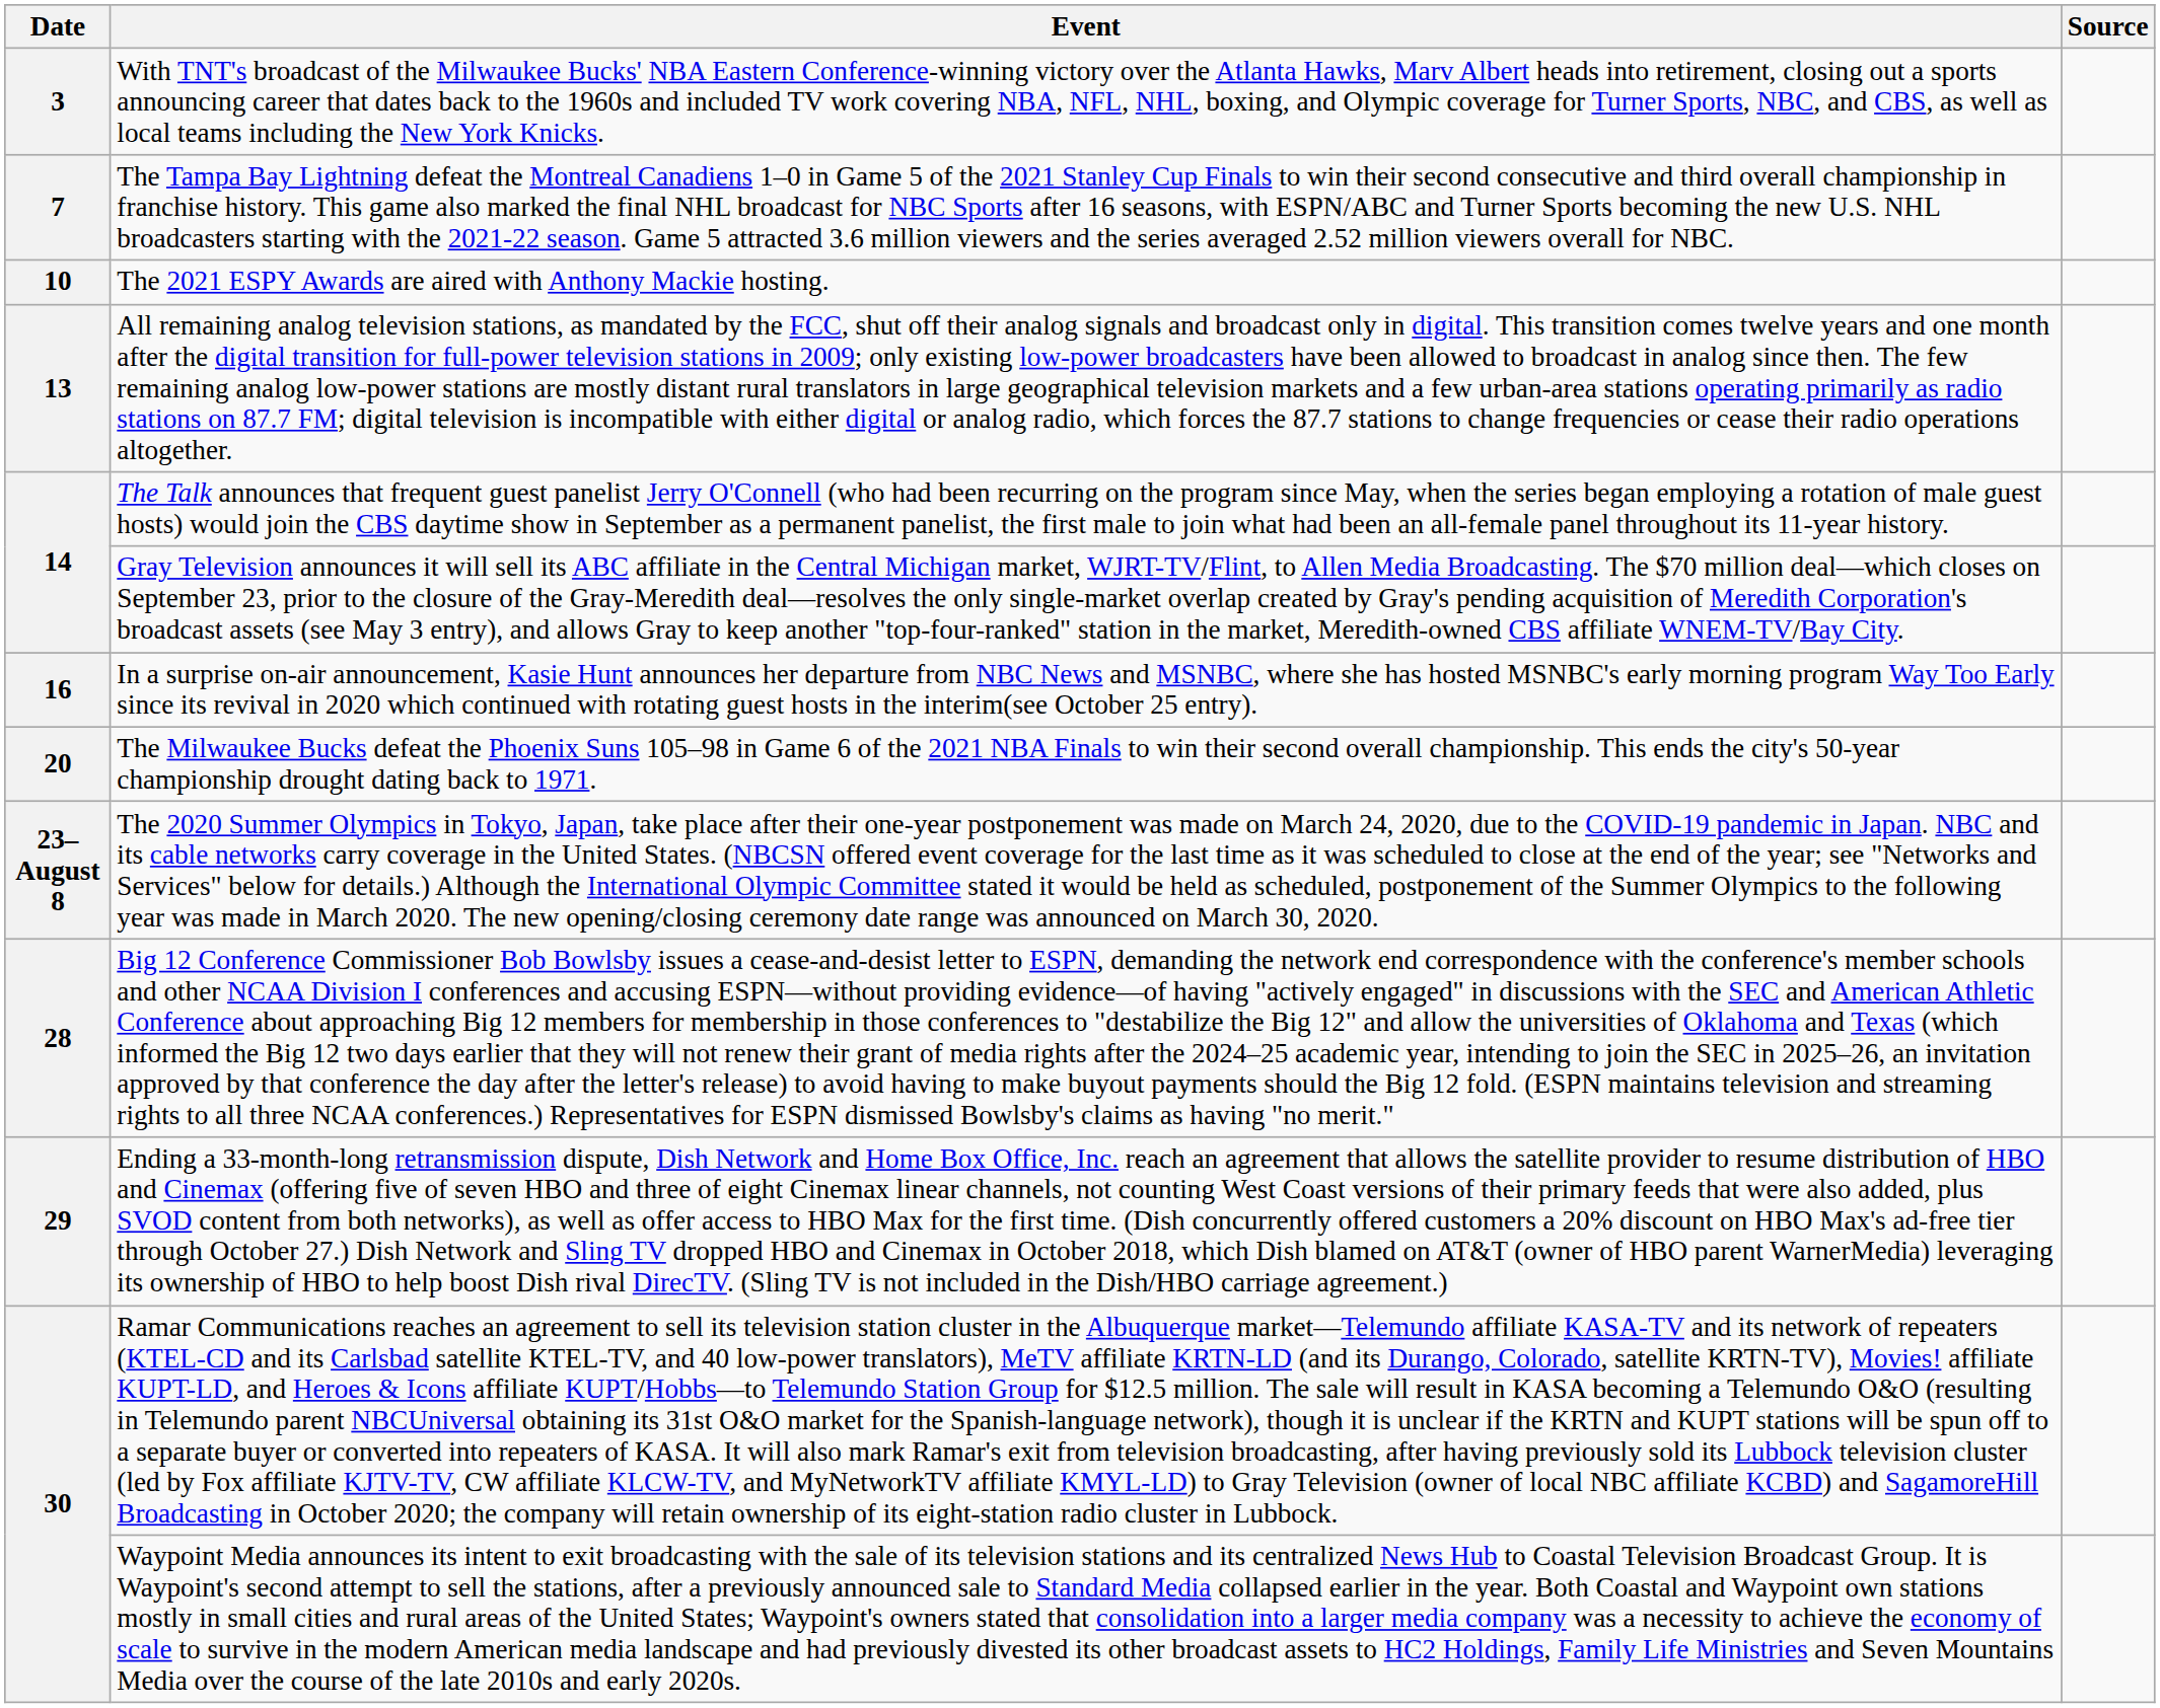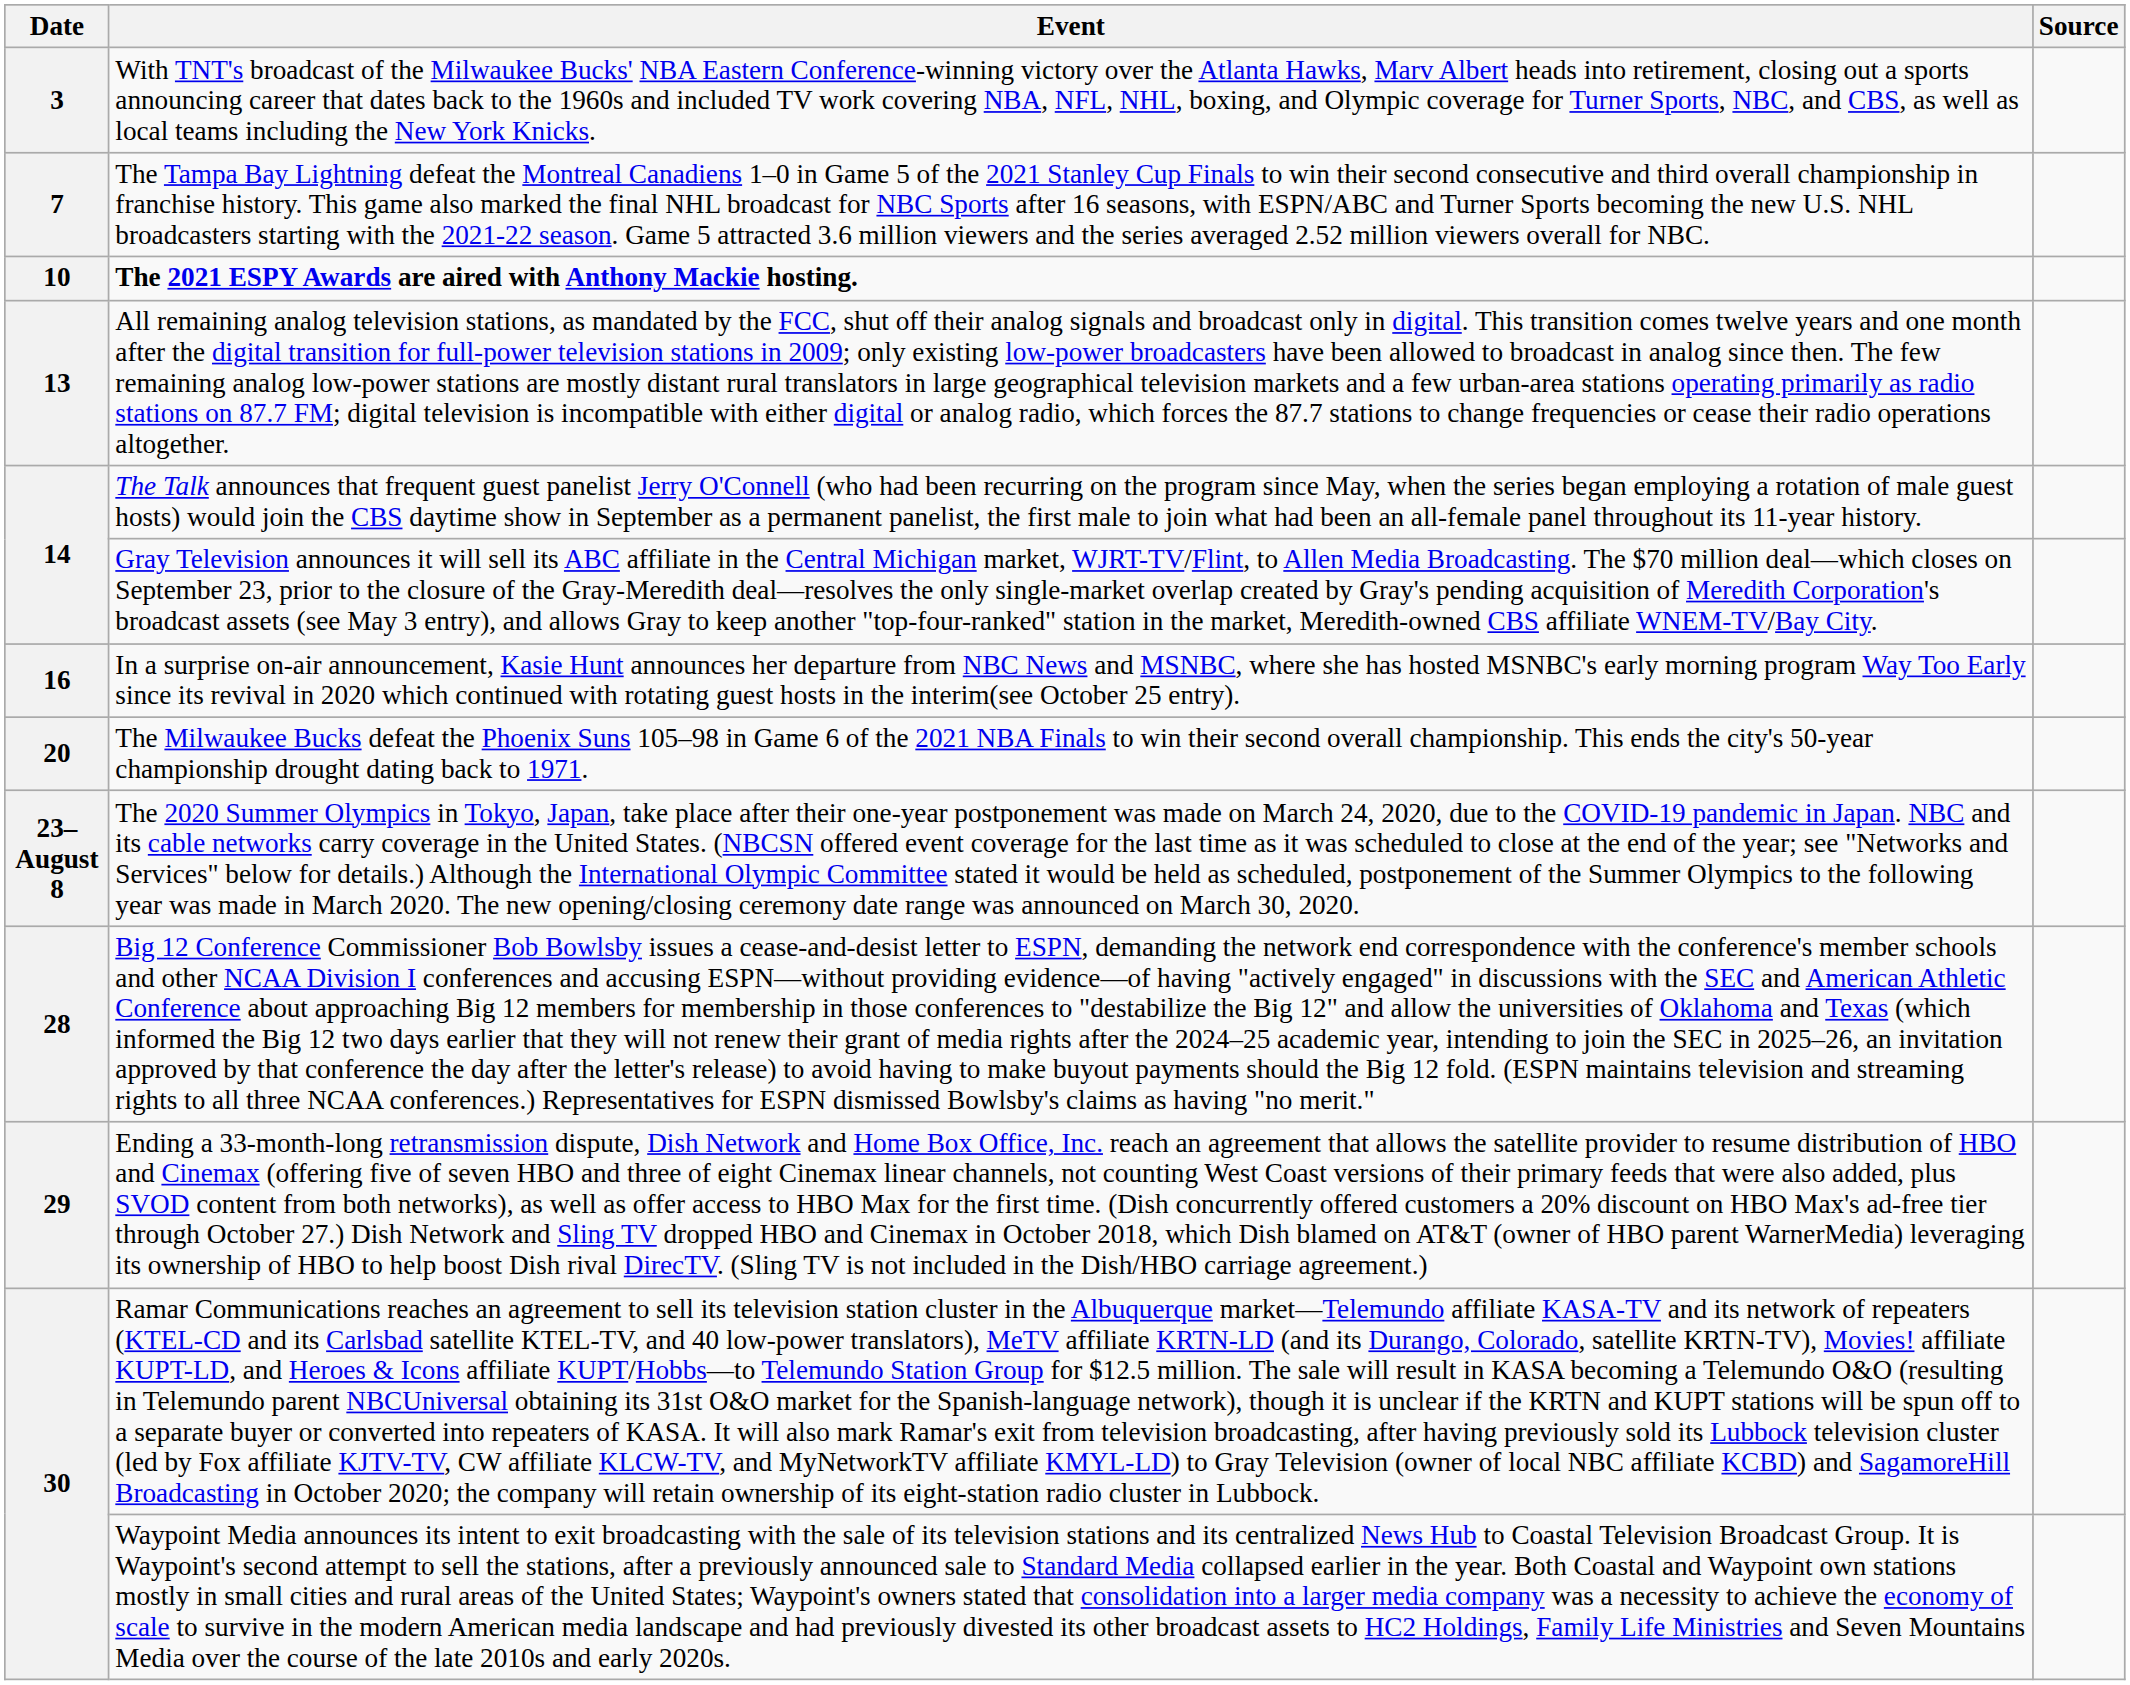The 2021 ESPY Awards are aired with Anthony Mackie hosting. | Event: normal -> bold
